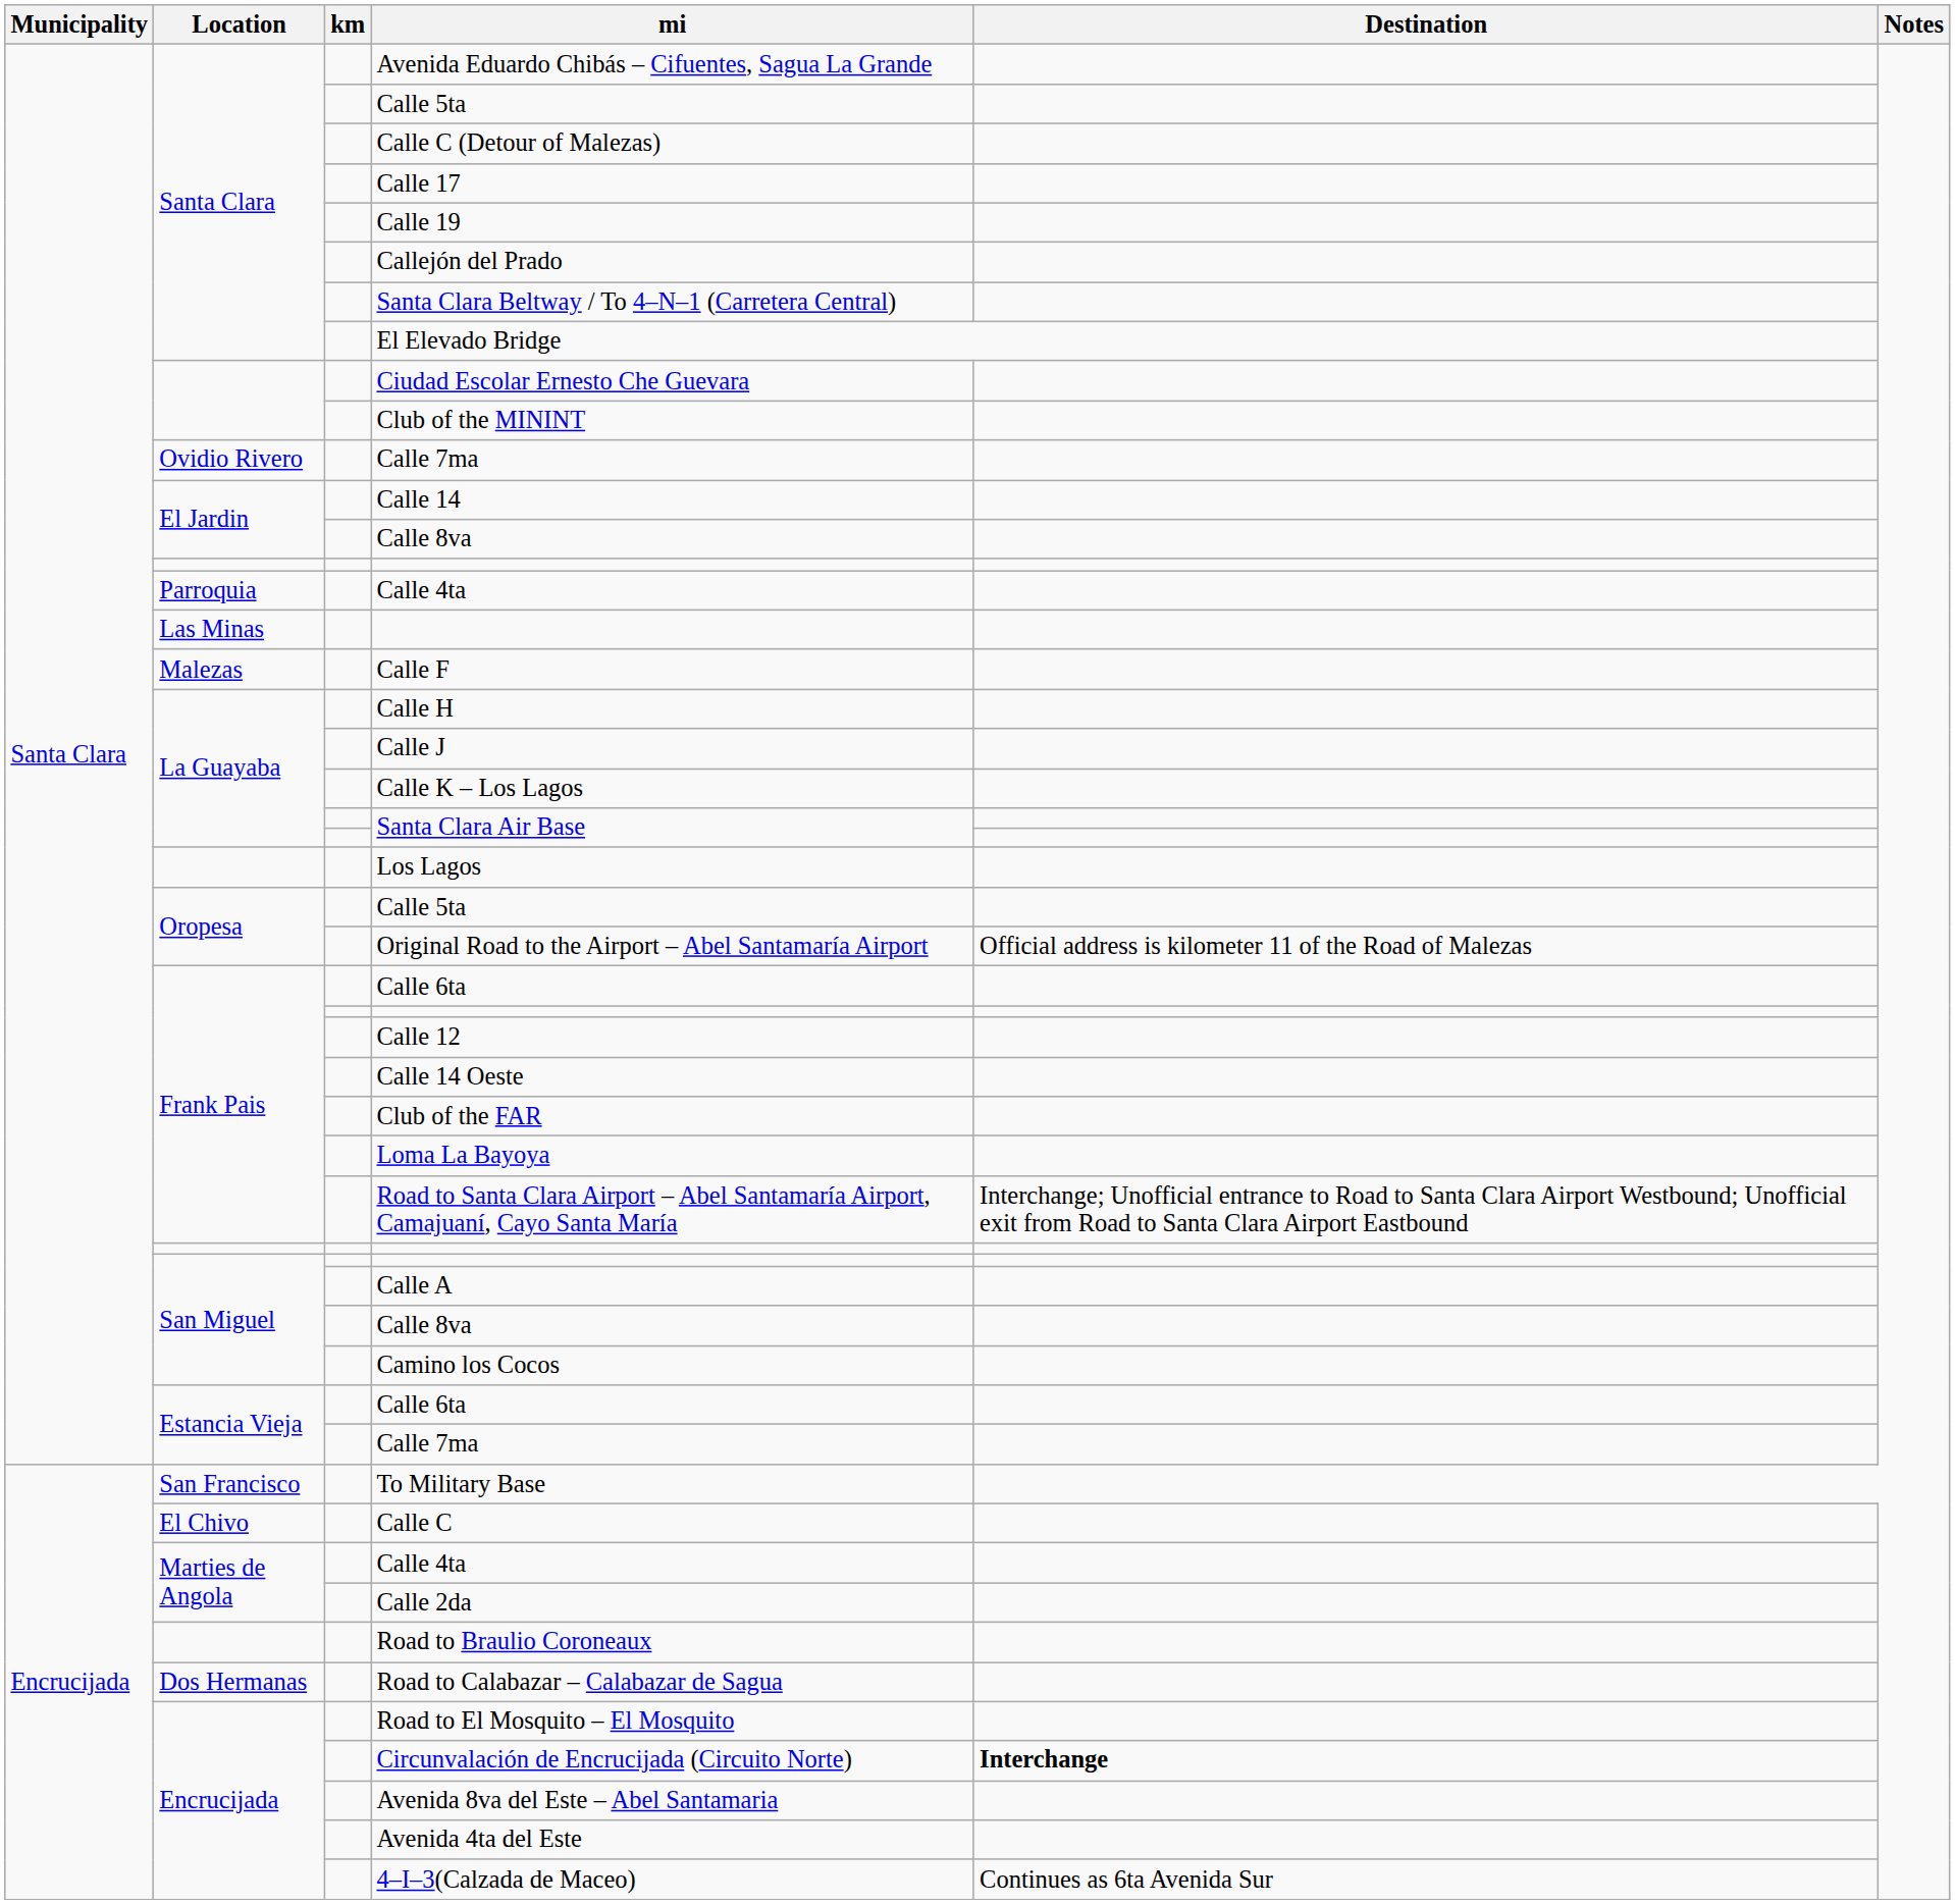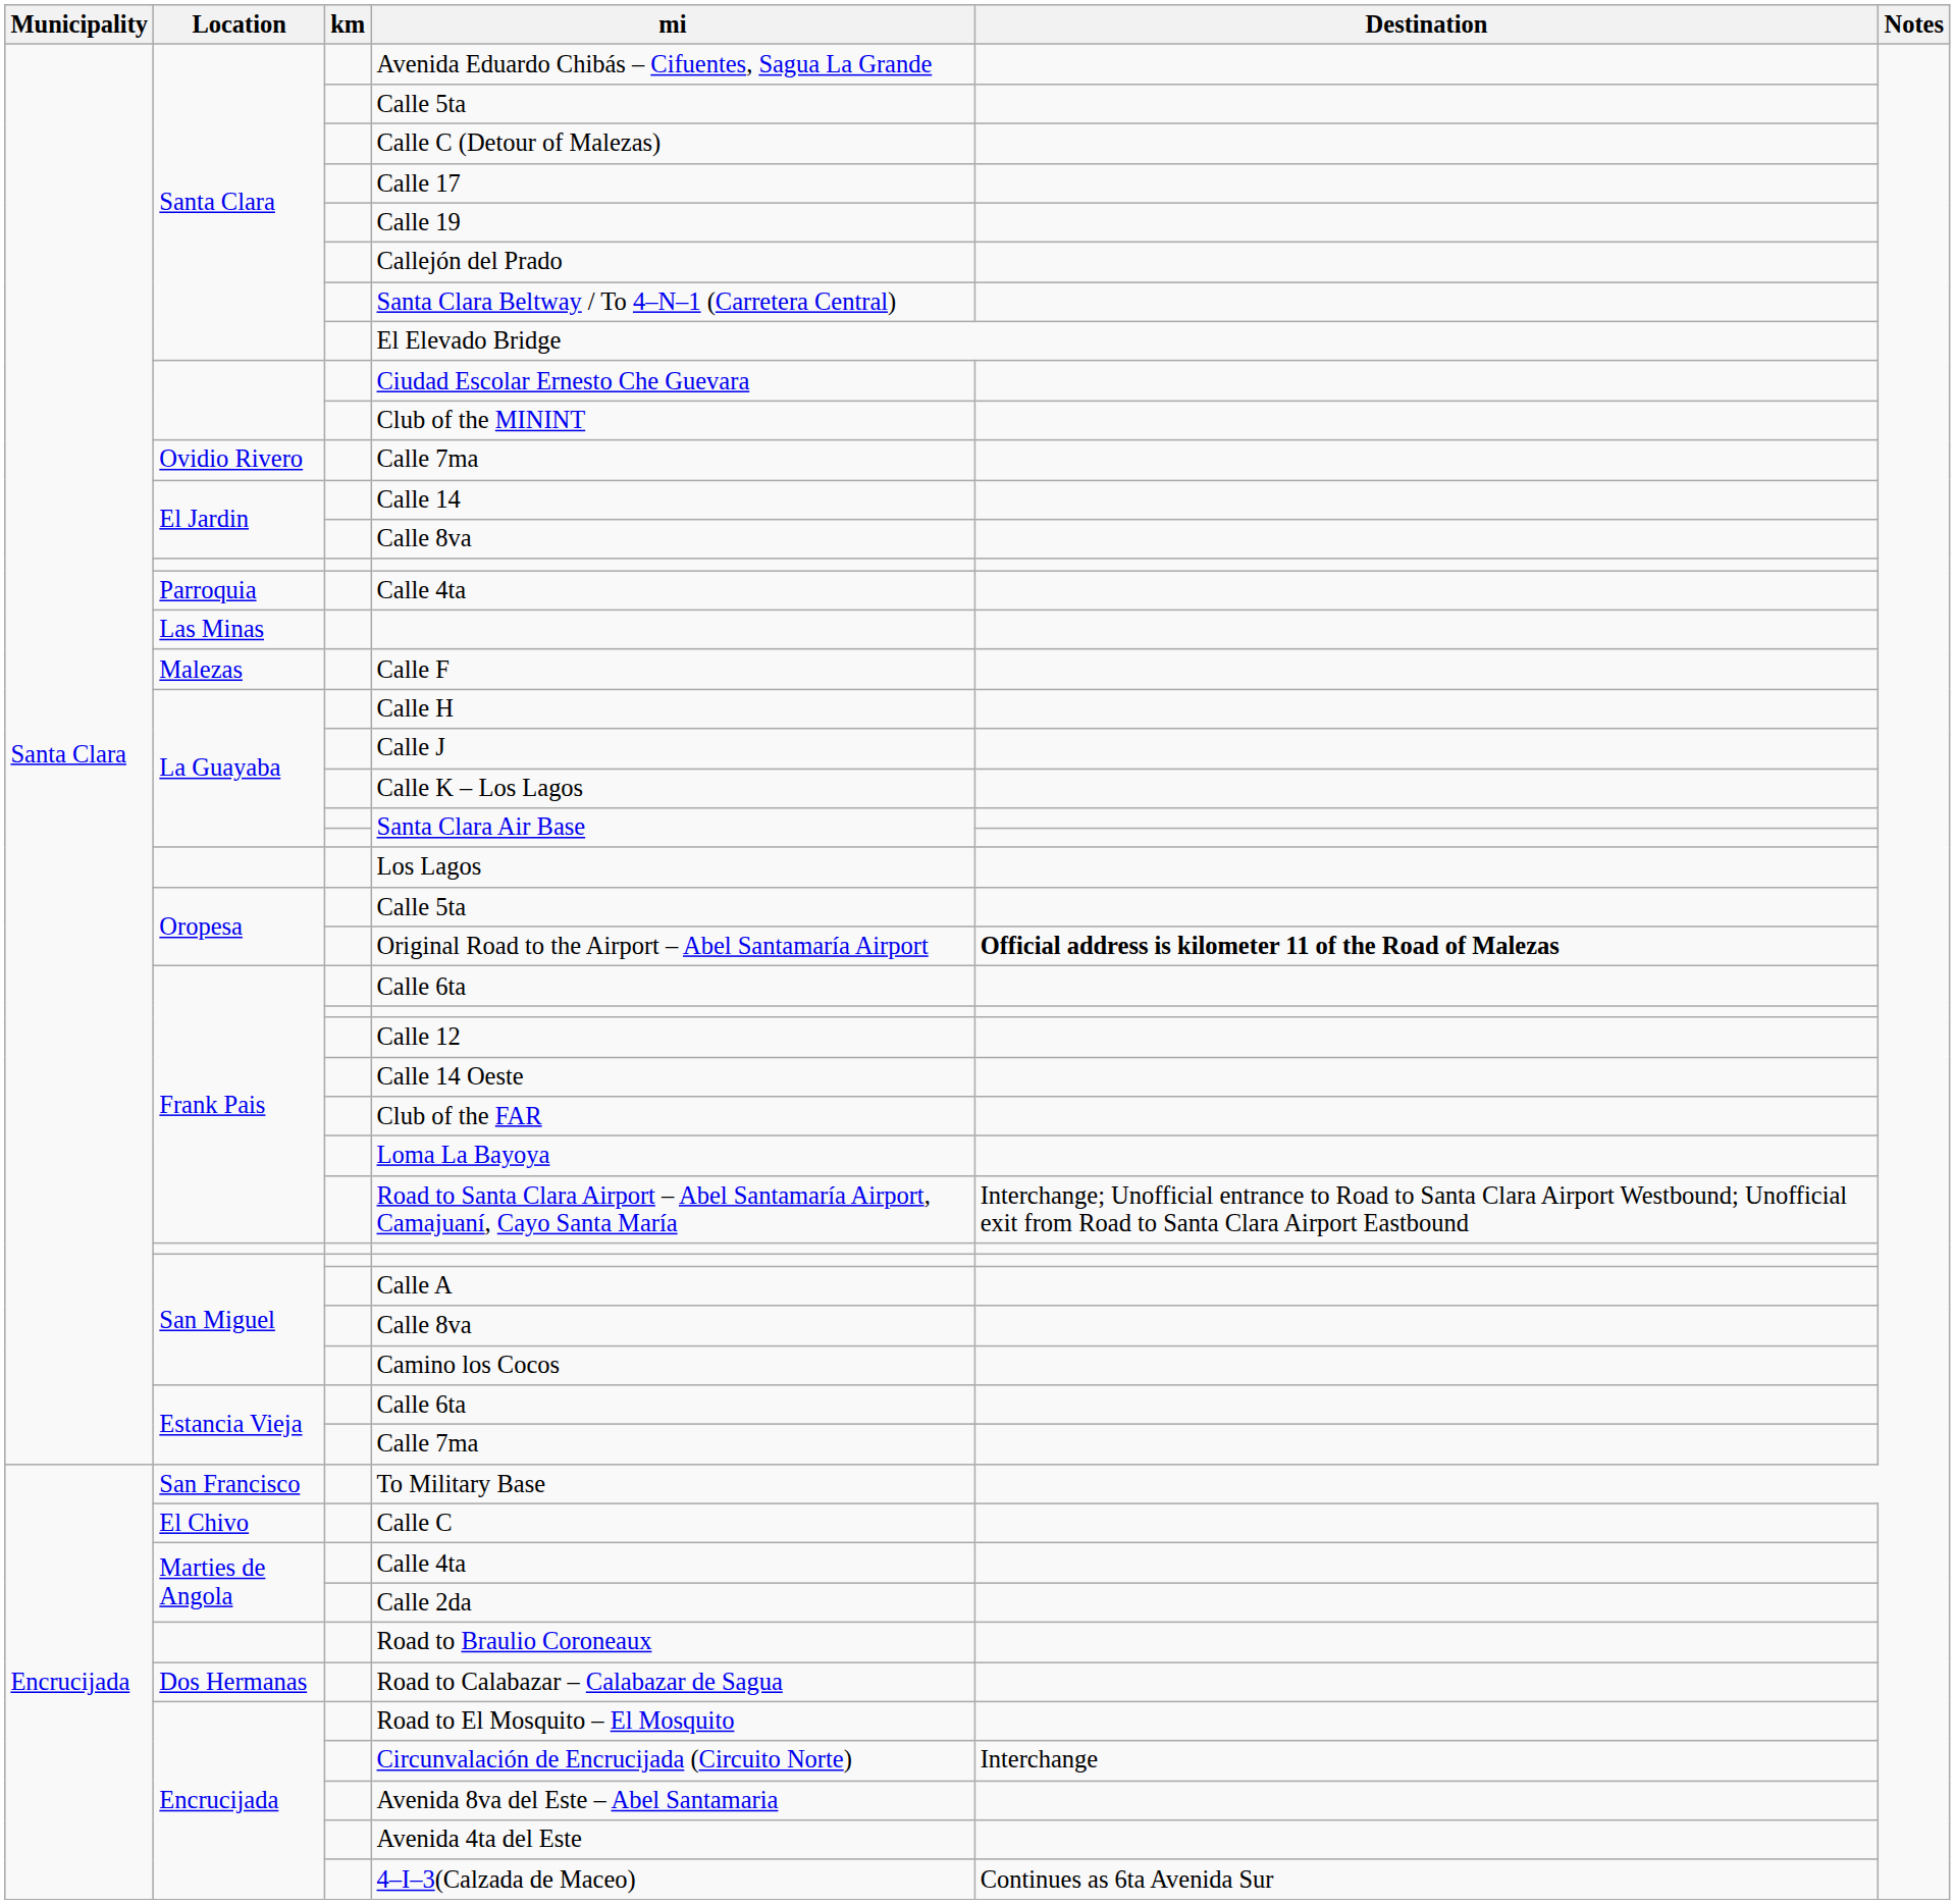Original Road to the Airport – Abel Santamaría Airport | Destination: normal -> bold
Circunvalación de Encrucijada (Circuito Norte) | Destination: bold -> normal
